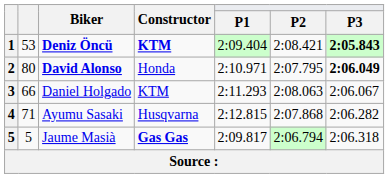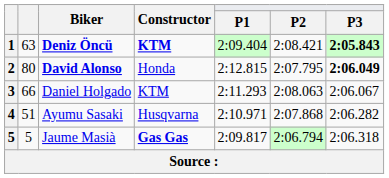Deniz Öncü | column 2: 53 -> 63
David Alonso | P1: 2:10.971 -> 2:12.815
Ayumu Sasaki | column 2: 71 -> 51
Ayumu Sasaki | P1: 2:12.815 -> 2:10.971
